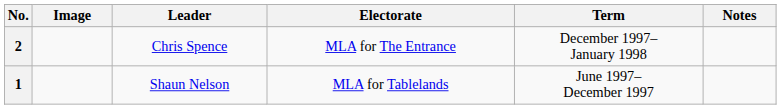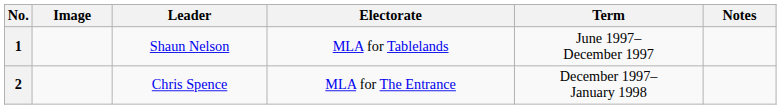rows swapped: 1 <-> 2
